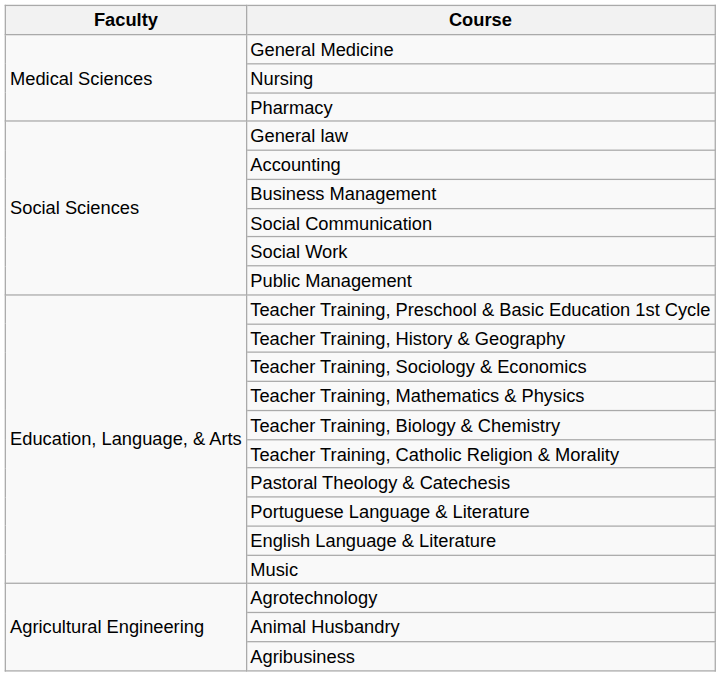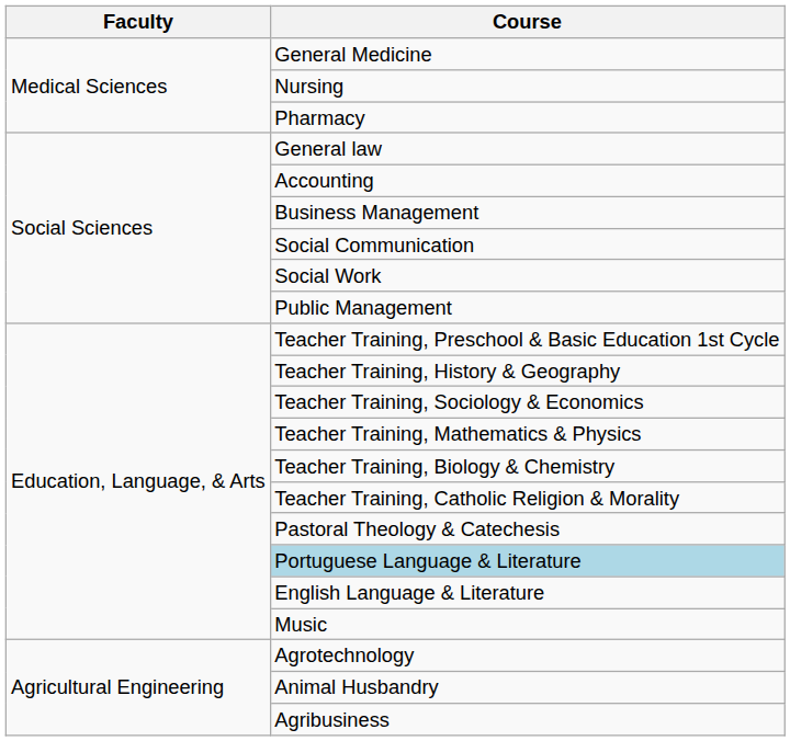Portuguese Language & Literature | Course: no background -> lightblue background
